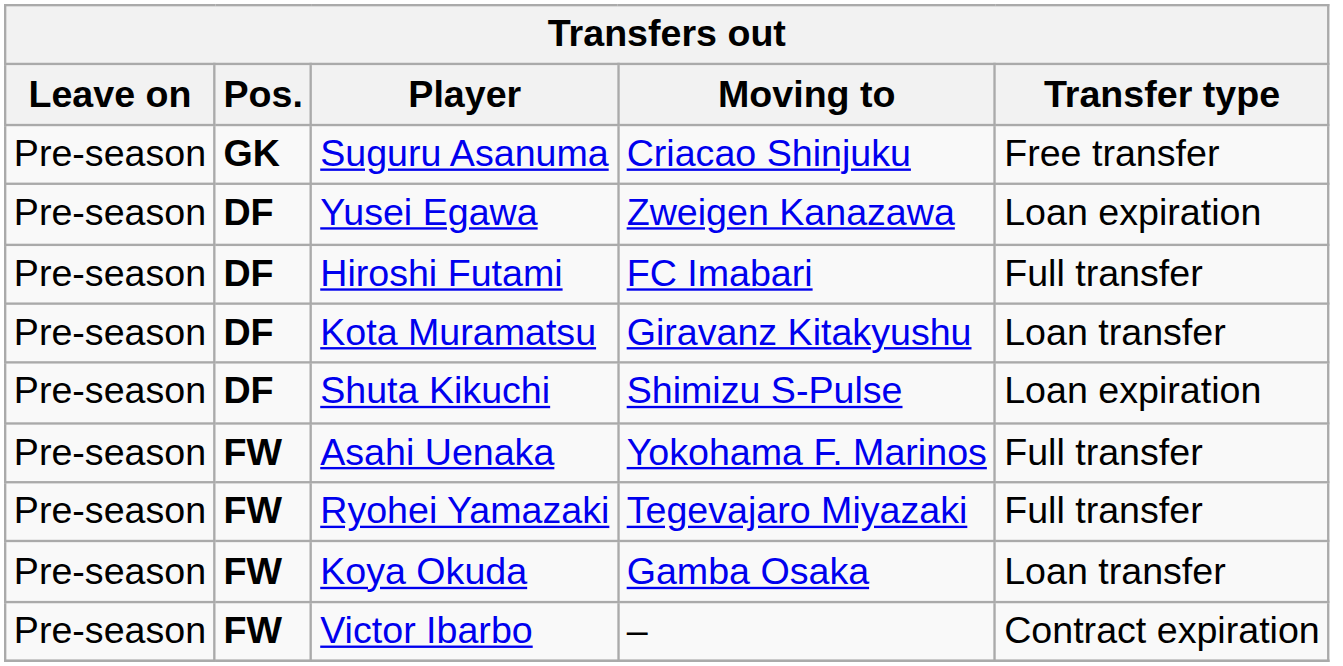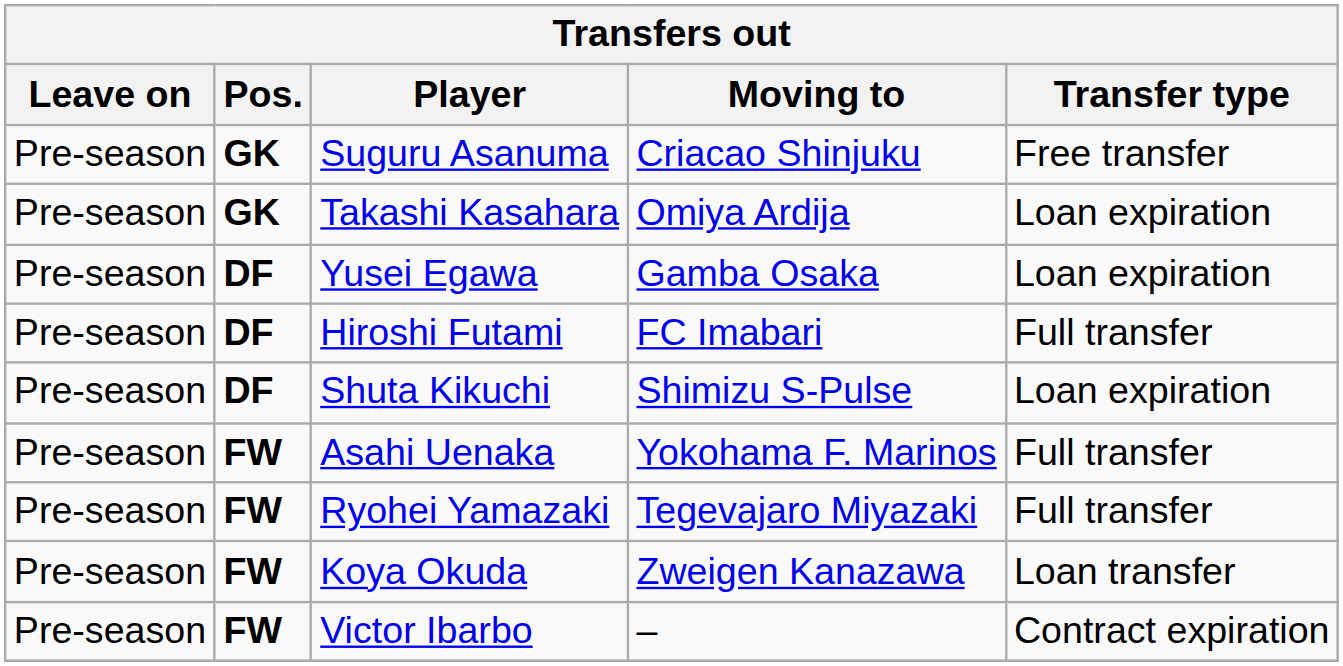+ row: Pre-season | GK | Takashi Kasahara | Omiya Ardija | Loan expiration
Yusei Egawa | Moving to: Zweigen Kanazawa -> Gamba Osaka
- row: Pre-season | DF | Kota Muramatsu | Giravanz Kitakyushu | Loan transfer
Koya Okuda | Moving to: Gamba Osaka -> Zweigen Kanazawa
